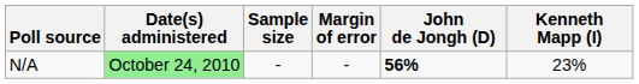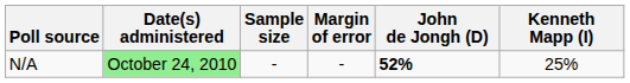N/A | John de Jongh (D): 56% -> 52%
N/A | Kenneth Mapp (I): 23% -> 25%
